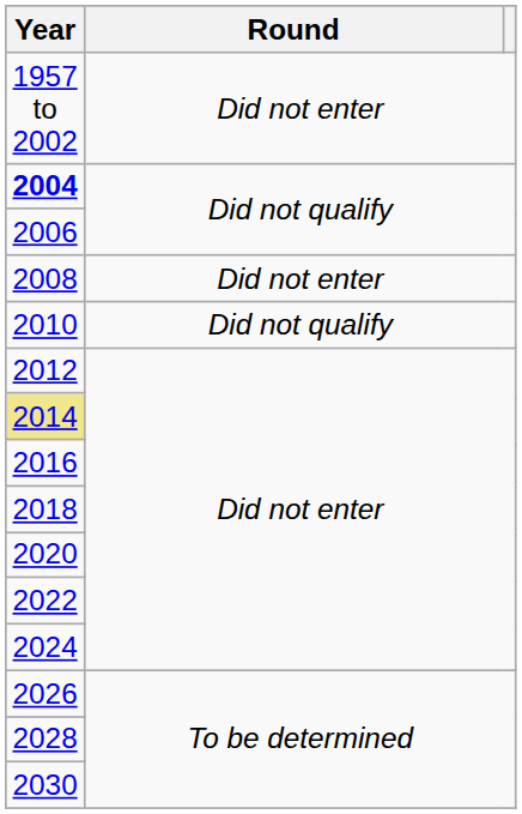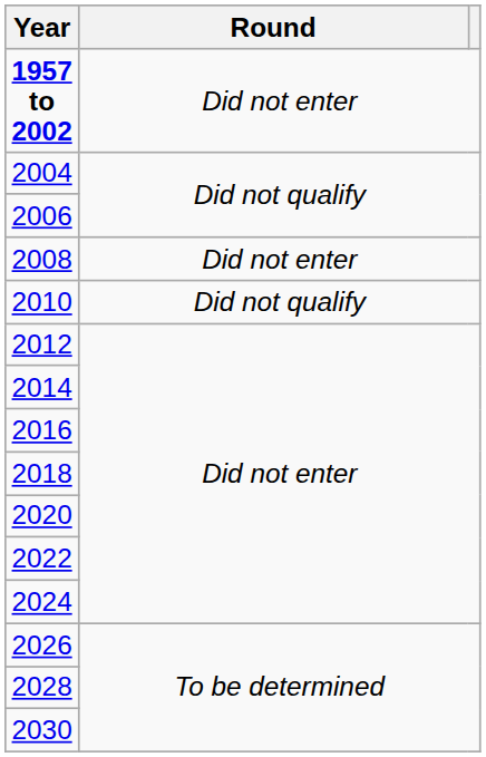1957 to 2002 | Year: normal -> bold
2004 | Year: bold -> normal
2014 | Year: khaki background -> no background
